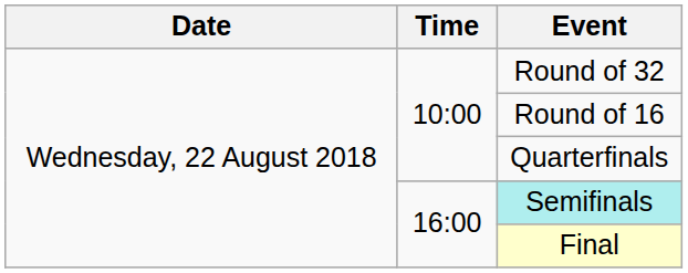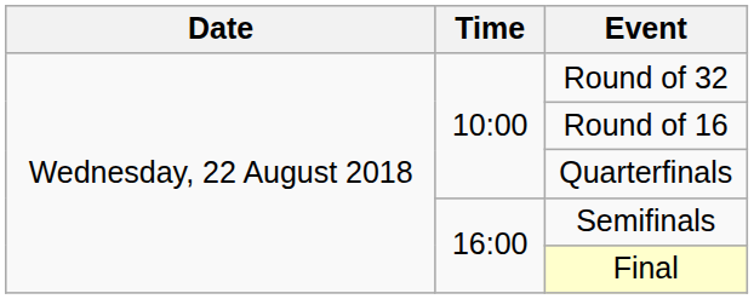Semifinals | Event: paleturquoise background -> no background
